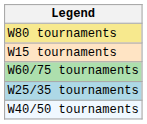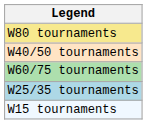row 3 | column 1: W15 tournaments -> W40/50 tournaments
row 6 | column 1: W40/50 tournaments -> W15 tournaments
